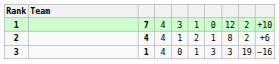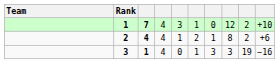columns swapped: Rank <-> Team
